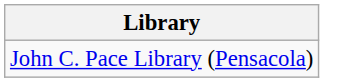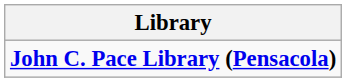row 2 | column 1: normal -> bold
